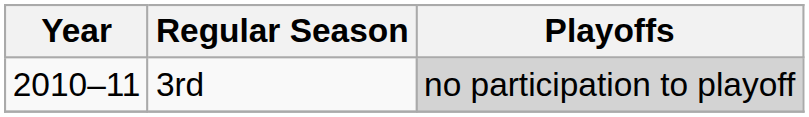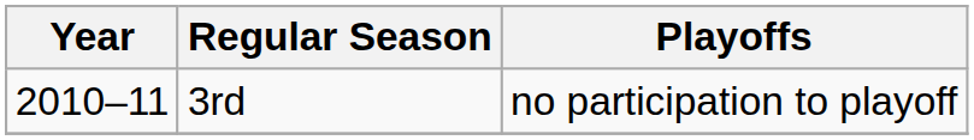3rd | Playoffs: lightgrey background -> no background
